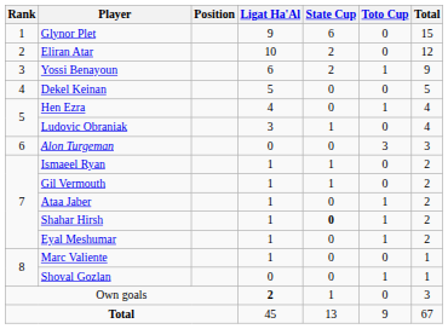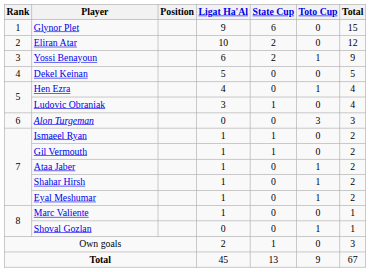Shahar Hirsh | State Cup: bold -> normal
Own goals | Ligat Ha'Al: bold -> normal
